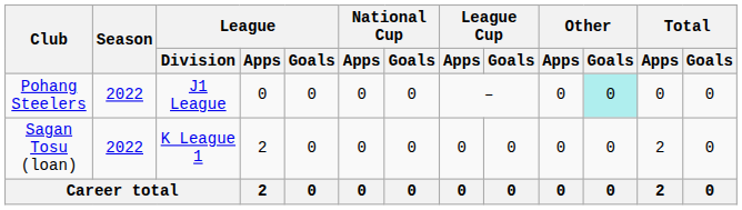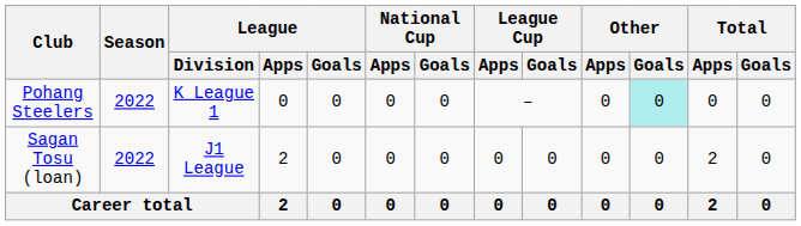Pohang Steelers | League / Division: J1 League -> K League 1
Sagan Tosu (loan) | League / Division: K League 1 -> J1 League
